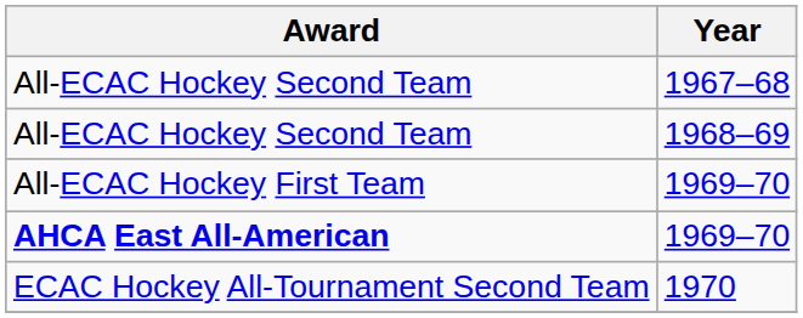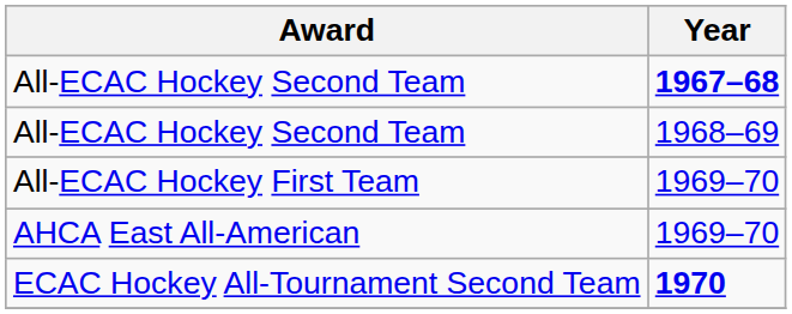row 2 | Year: normal -> bold
row 5 | Award: bold -> normal
row 6 | Year: normal -> bold
